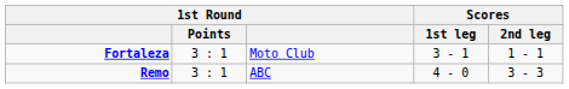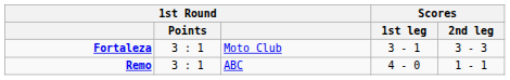Fortaleza | Scores / 2nd leg: 1 - 1 -> 3 - 3
Remo | Scores / 2nd leg: 3 - 3 -> 1 - 1
